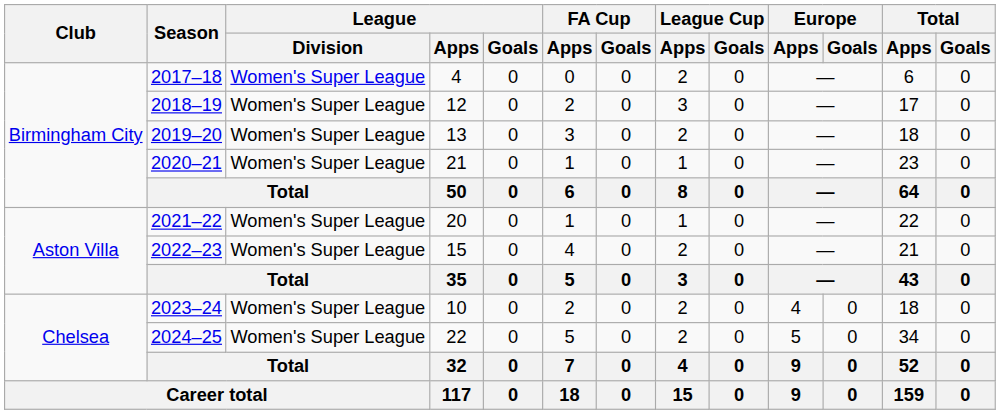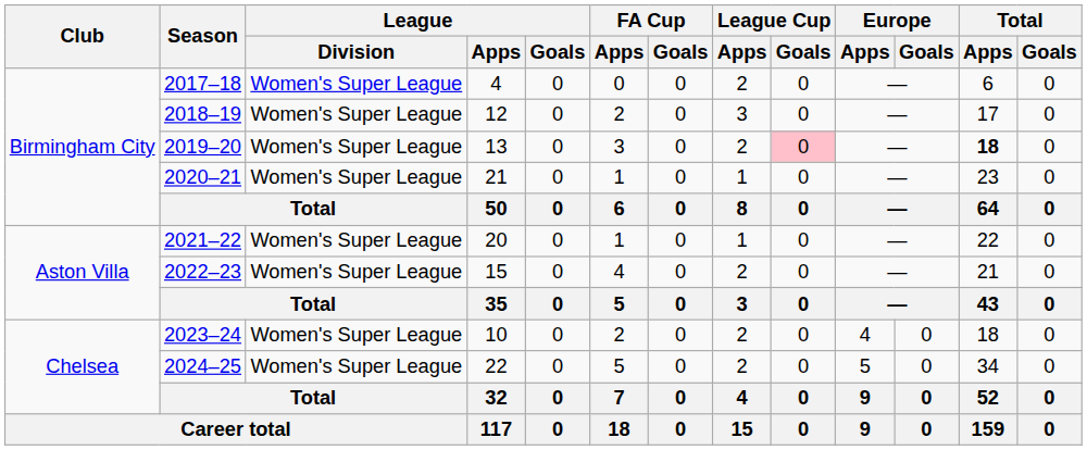2019–20 | League Cup / Goals: no background -> pink background
2019–20 | Total / Apps: normal -> bold
